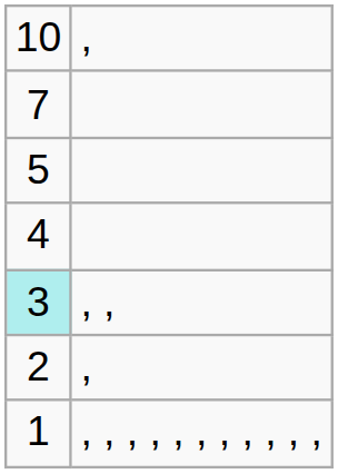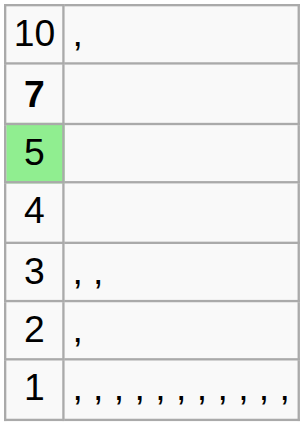7 | column 1: normal -> bold
5 | column 1: no background -> lightgreen background
3 | column 1: paleturquoise background -> no background
